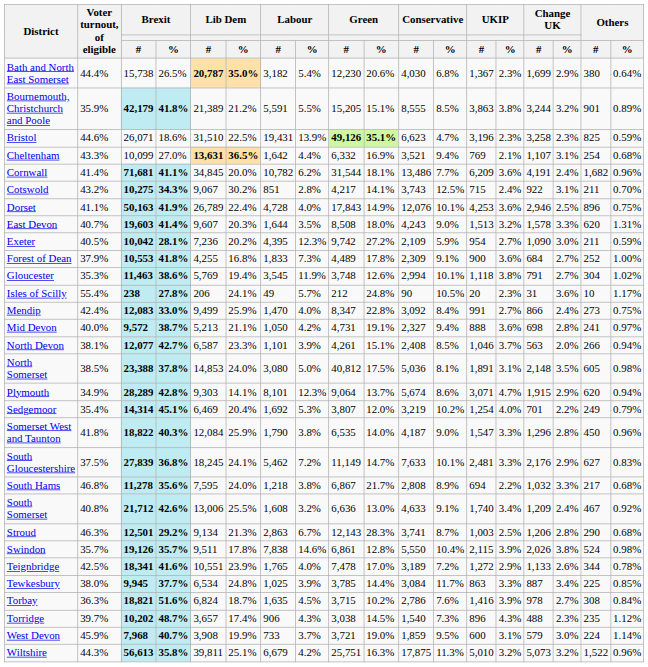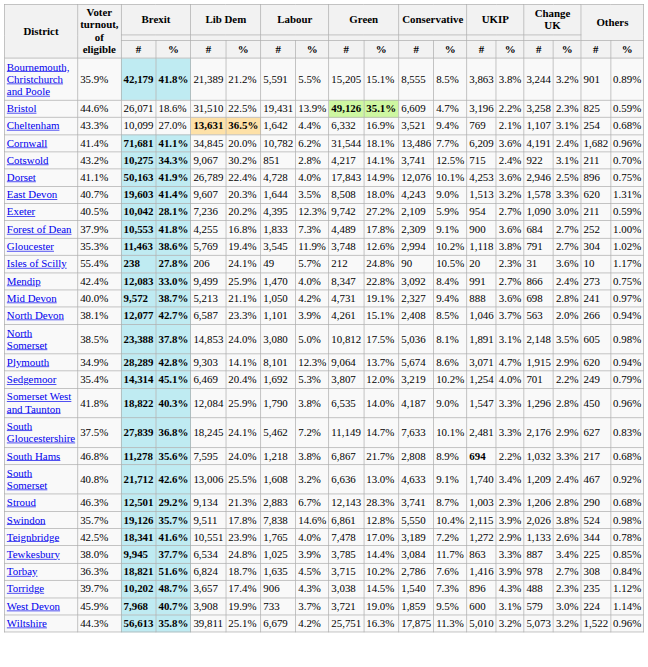- row: Bath and North East Somerset | 44.4% | 15,738 | 26.5% | 20,787 | 35.0% | 3,182 | 5.4% | 12,230 | 20.6% | 4,030 | 6.8% | 1,367 | 2.3% | 1,699 | 2.9% | 380 | 0.64%
Bristol | Conservative / #: 6,623 -> 6,609
Bristol | UKIP / %: 2.3% -> 2.2%
Cotswold | Conservative / #: 3,743 -> 3,741
Gloucester | Conservative / %: 10.1% -> 10.2%
North Somerset | Green / #: 40,812 -> 10,812
South Hams | UKIP / #: normal -> bold
Stroud | Labour / #: 2,863 -> 2,883
Stroud | UKIP / %: 2.5% -> 2.3%
